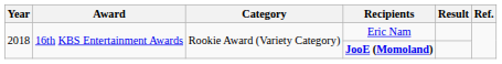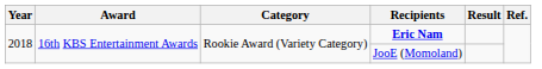Eric Nam | Recipients: normal -> bold
JooE (Momoland) | Recipients: bold -> normal
